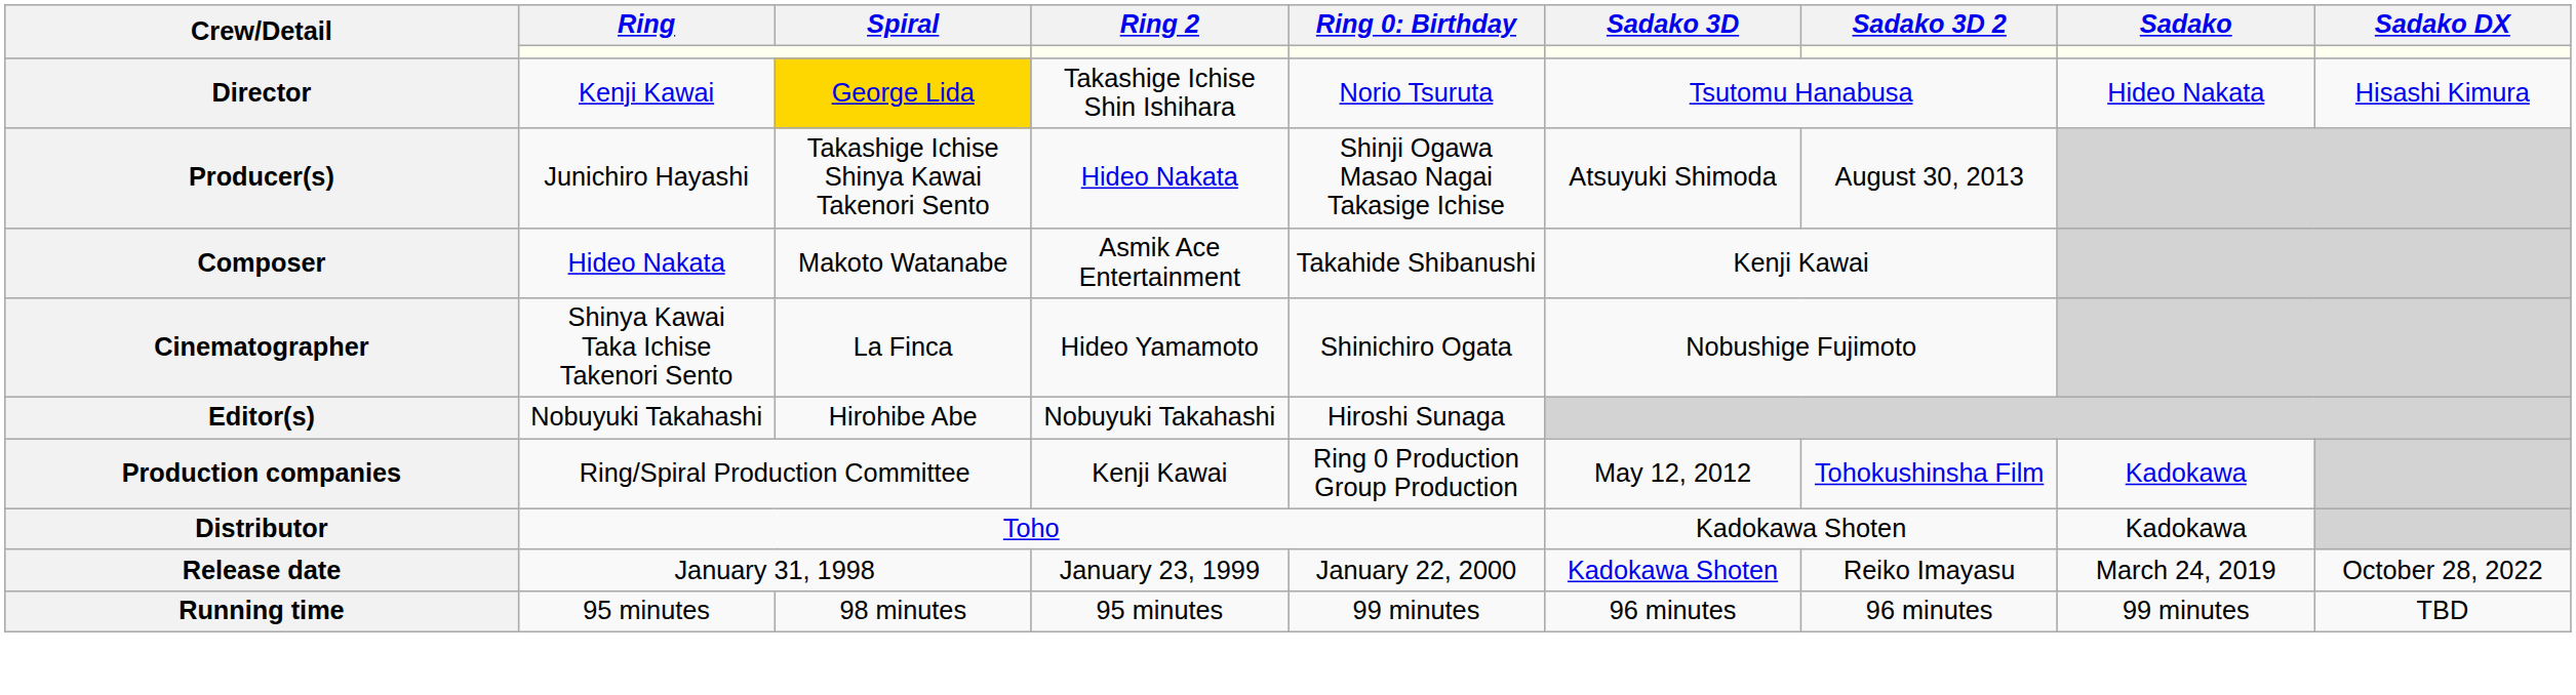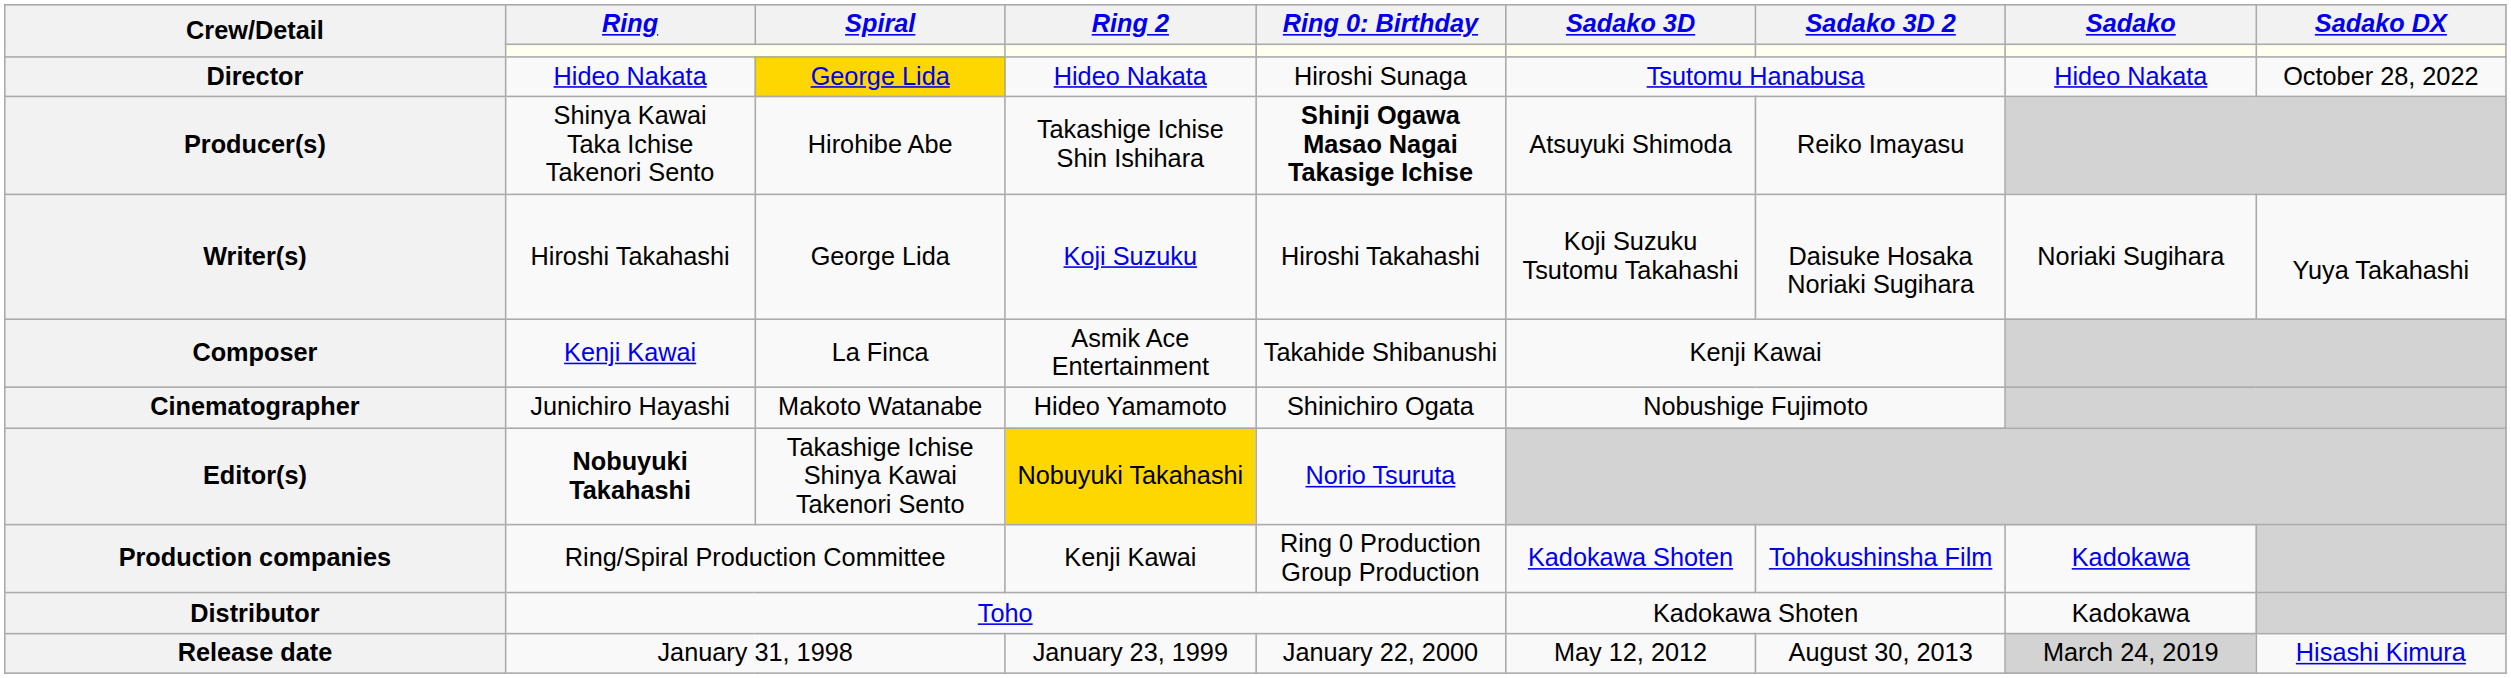Director | Ring: Kenji Kawai -> Hideo Nakata
Director | Ring 2: Takashige Ichise Shin Ishihara -> Hideo Nakata
Director | column 5: Norio Tsuruta -> Hiroshi Sunaga
Director | Sadako DX: Hisashi Kimura -> October 28, 2022
Producer(s) | Ring: Junichiro Hayashi -> Shinya Kawai Taka Ichise Takenori Sento
Producer(s) | Spiral: Takashige Ichise Shinya Kawai Takenori Sento -> Hirohibe Abe
Producer(s) | Ring 2: Hideo Nakata -> Takashige Ichise Shin Ishihara
Producer(s) | column 5: normal -> bold
Producer(s) | Sadako 3D 2: August 30, 2013 -> Reiko Imayasu
+ row: Writer(s) | Hiroshi Takahashi | George Lida | Koji Suzuku | Hiroshi Takahashi | Koji Suzuku Tsutomu Takahashi | Daisuke Hosaka Noriaki Sugihara | Noriaki Sugihara | Yuya Takahashi
Composer | Ring: Hideo Nakata -> Kenji Kawai
Composer | Spiral: Makoto Watanabe -> La Finca
Cinematographer | Ring: Shinya Kawai Taka Ichise Takenori Sento -> Junichiro Hayashi
Cinematographer | Spiral: La Finca -> Makoto Watanabe
Editor(s) | Ring: normal -> bold
Editor(s) | Spiral: Hirohibe Abe -> Takashige Ichise Shinya Kawai Takenori Sento
Editor(s) | Ring 2: no background -> gold background
Editor(s) | column 5: Hiroshi Sunaga -> Norio Tsuruta
Production companies | Sadako 3D: May 12, 2012 -> Kadokawa Shoten
Release date | Sadako 3D: Kadokawa Shoten -> May 12, 2012
Release date | Sadako 3D 2: Reiko Imayasu -> August 30, 2013
Release date | Sadako: no background -> lightgrey background
Release date | Sadako DX: October 28, 2022 -> Hisashi Kimura
- row: Running time | 95 minutes | 98 minutes | 95 minutes | 99 minutes | 96 minutes | 96 minutes | 99 minutes | TBD
